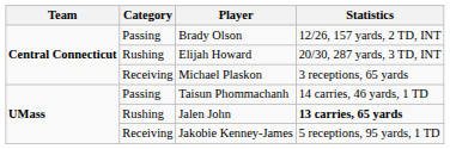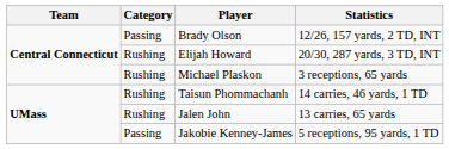Michael Plaskon | Category: Receiving -> Rushing
Taisun Phommachanh | Category: Passing -> Rushing
Jalen John | Statistics: bold -> normal
Jakobie Kenney-James | Category: Receiving -> Passing
